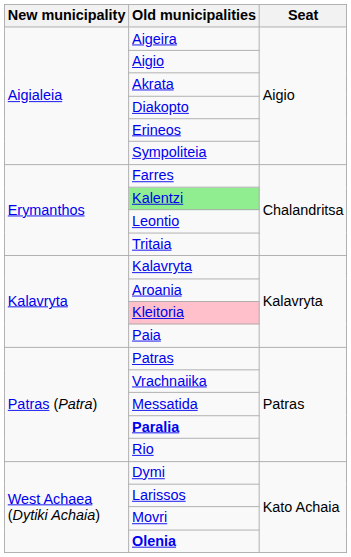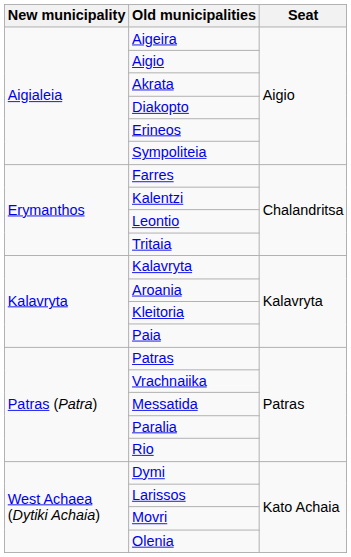Kalentzi | Old municipalities: lightgreen background -> no background
Kleitoria | Old municipalities: pink background -> no background
Paralia | Old municipalities: bold -> normal
Olenia | Old municipalities: bold -> normal
